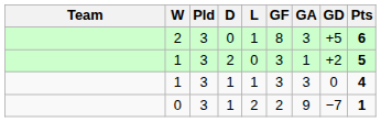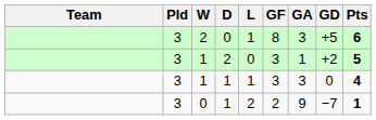columns swapped: Pld <-> W
